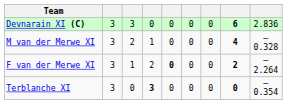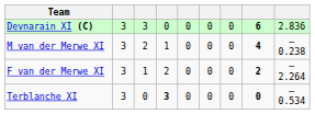M van der Merwe XI | column 9: –0.328 -> –0.238
F van der Merwe XI | column 5: bold -> normal
Terblanche XI | column 9: –0.354 -> –0.534
